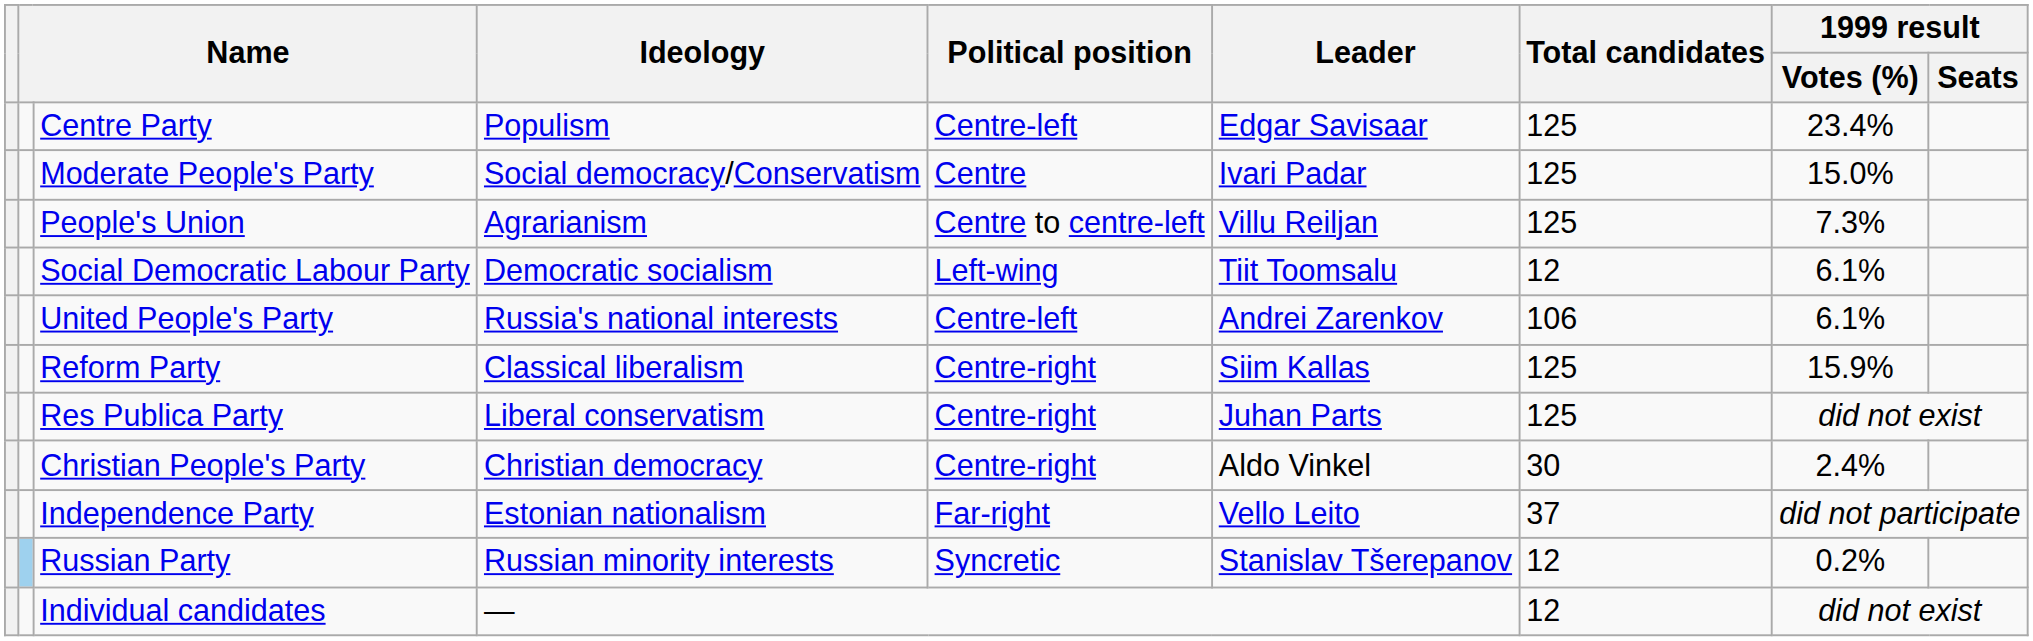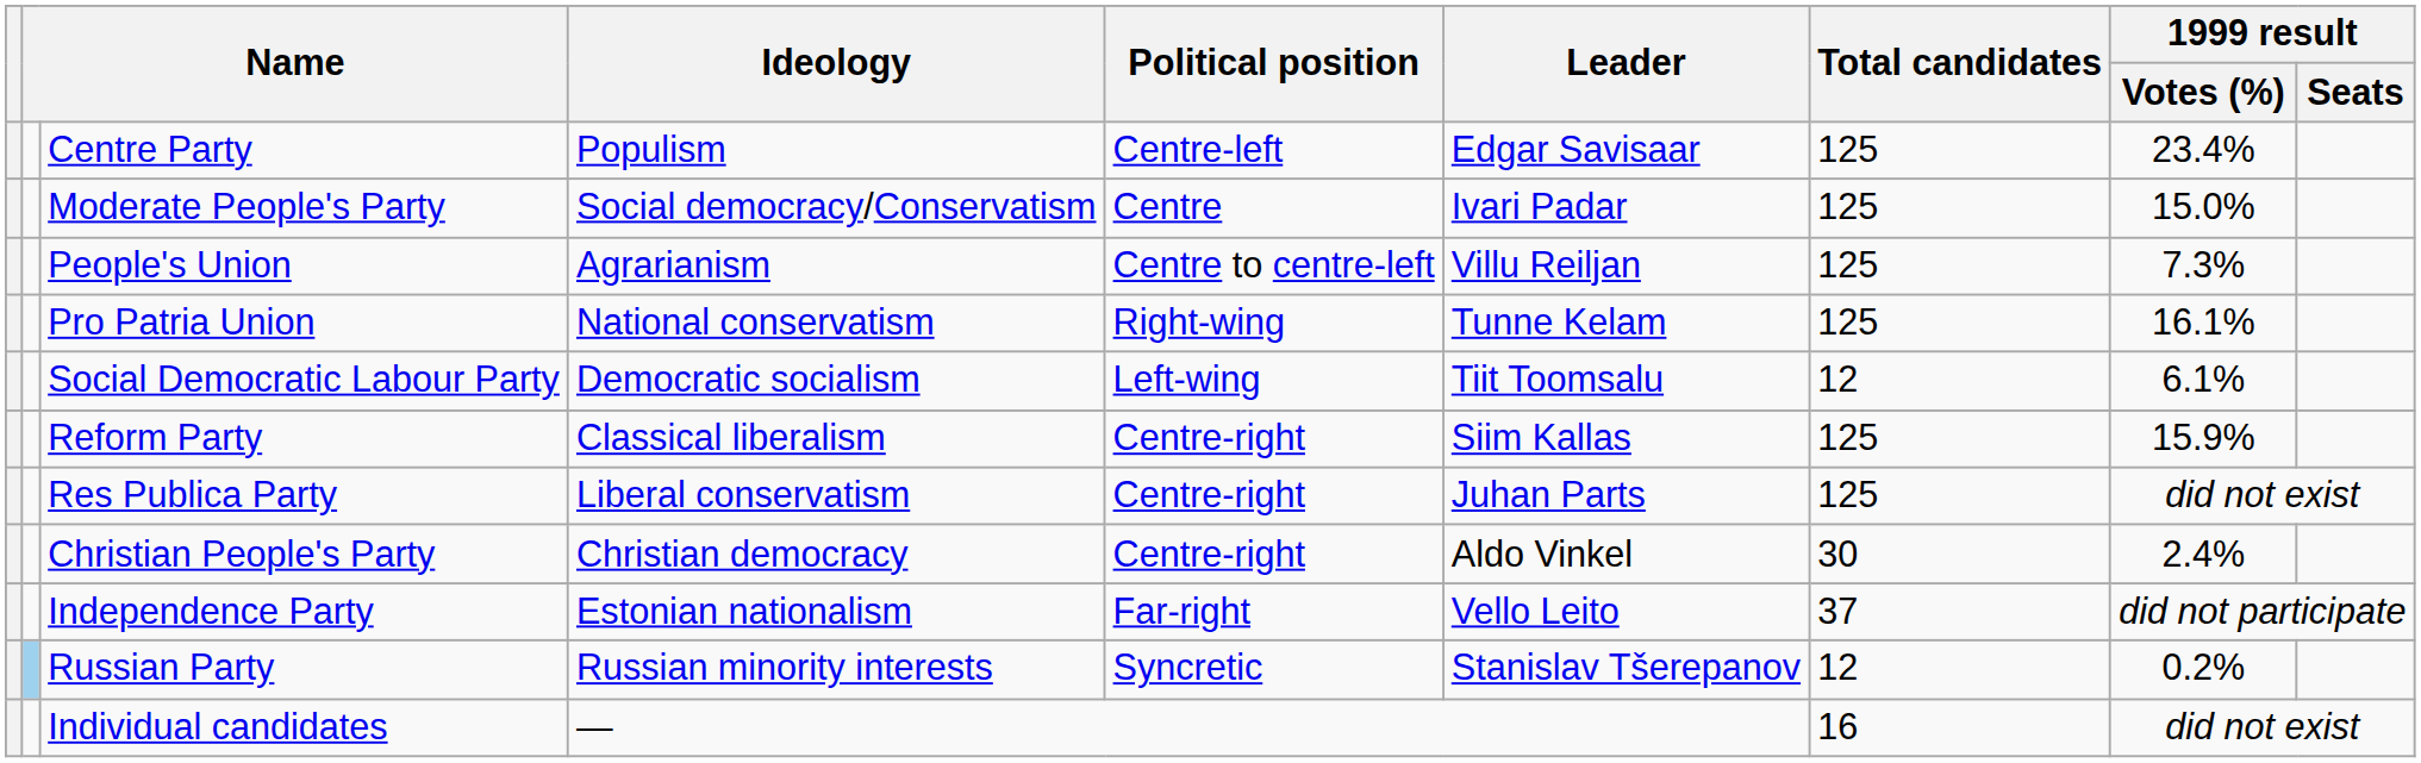+ row: Pro Patria Union | National conservatism | Right-wing | Tunne Kelam | 125 | 16.1%
- row: United People's Party | Russia's national interests | Centre-left | Andrei Zarenkov | 106 | 6.1%
Individual candidates | Total candidates: 12 -> 16
